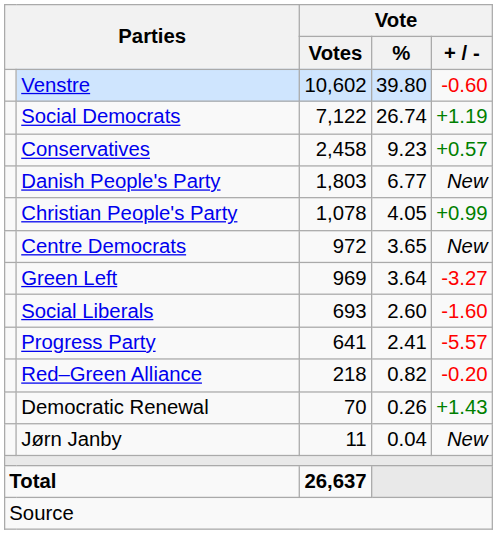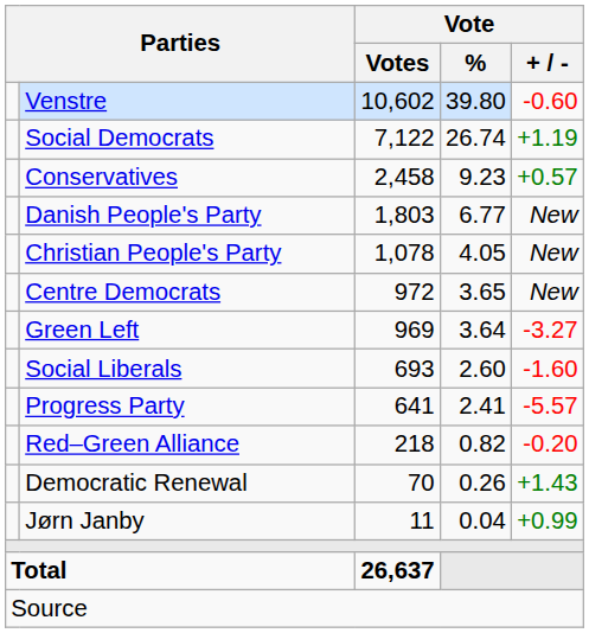Christian People's Party | Vote / + / -: +0.99 -> New
Jørn Janby | Vote / + / -: New -> +0.99
